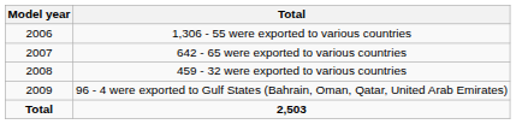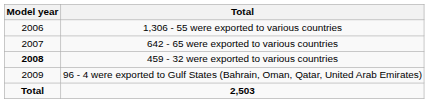459 - 32 were exported to various countries | Model year: normal -> bold
